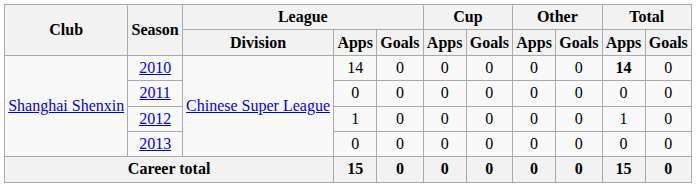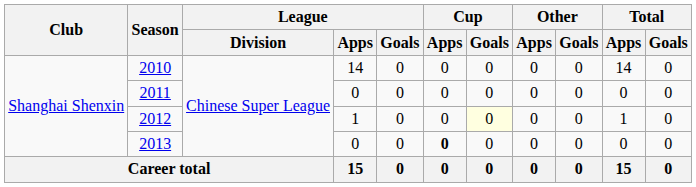2010 | Total / Apps: bold -> normal
2012 | Cup / Goals: no background -> lightyellow background
2013 | Cup / Apps: normal -> bold
